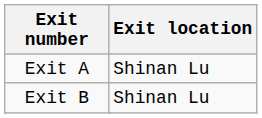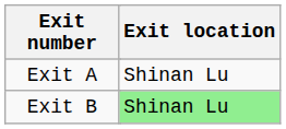Exit B | Exit location: no background -> lightgreen background
